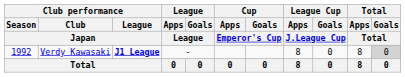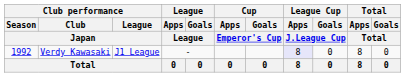Verdy Kawasaki | Club performance / League / Japan: bold -> normal
Verdy Kawasaki | League Cup / Apps / J.League Cup: no background -> lavender background
Verdy Kawasaki | Total / Goals / Total: lightgrey background -> no background
